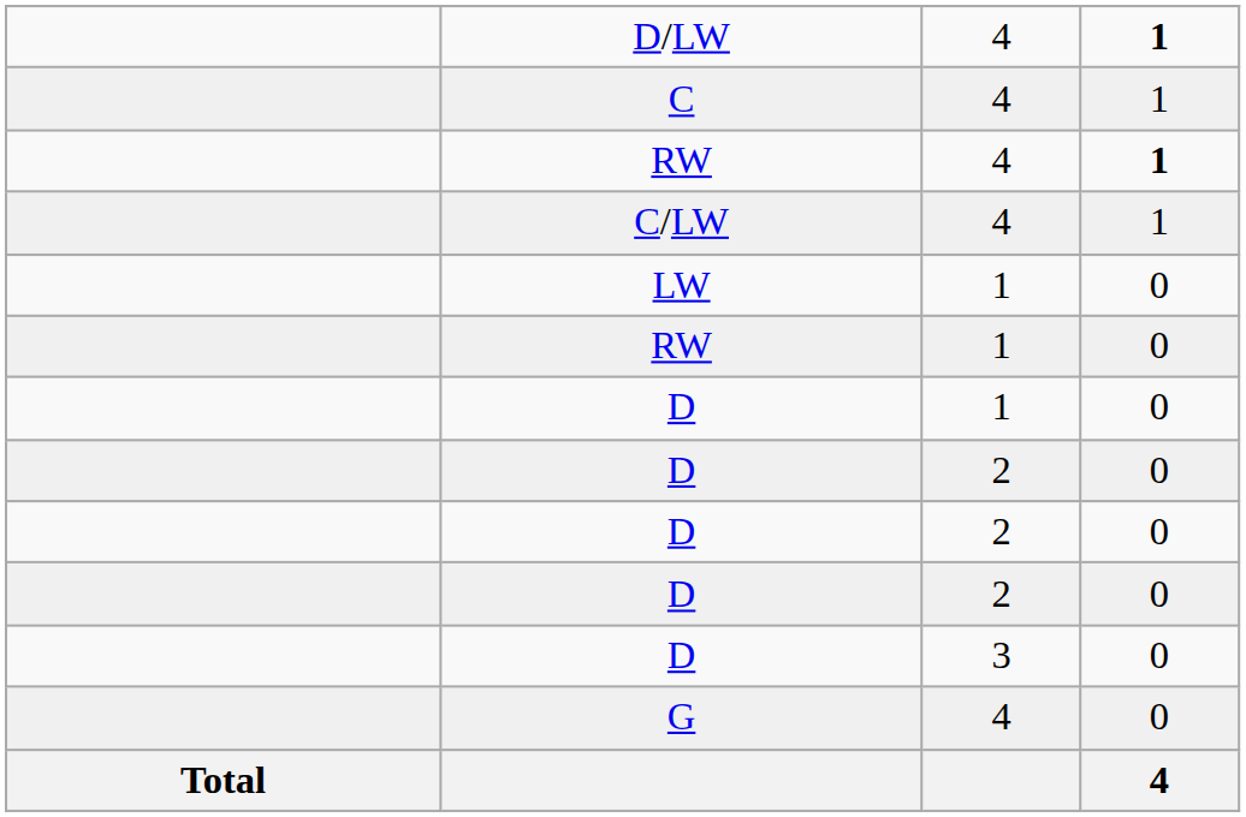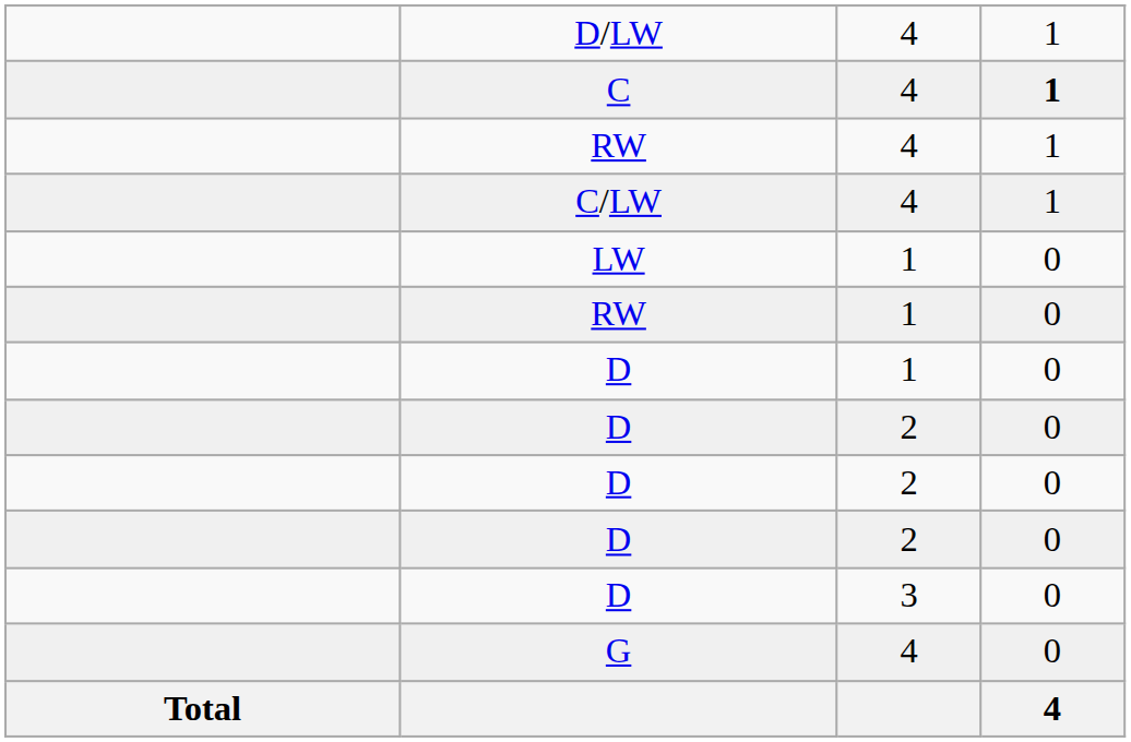D/LW | column 4: bold -> normal
C | column 4: normal -> bold
RW / 4 | column 4: bold -> normal
